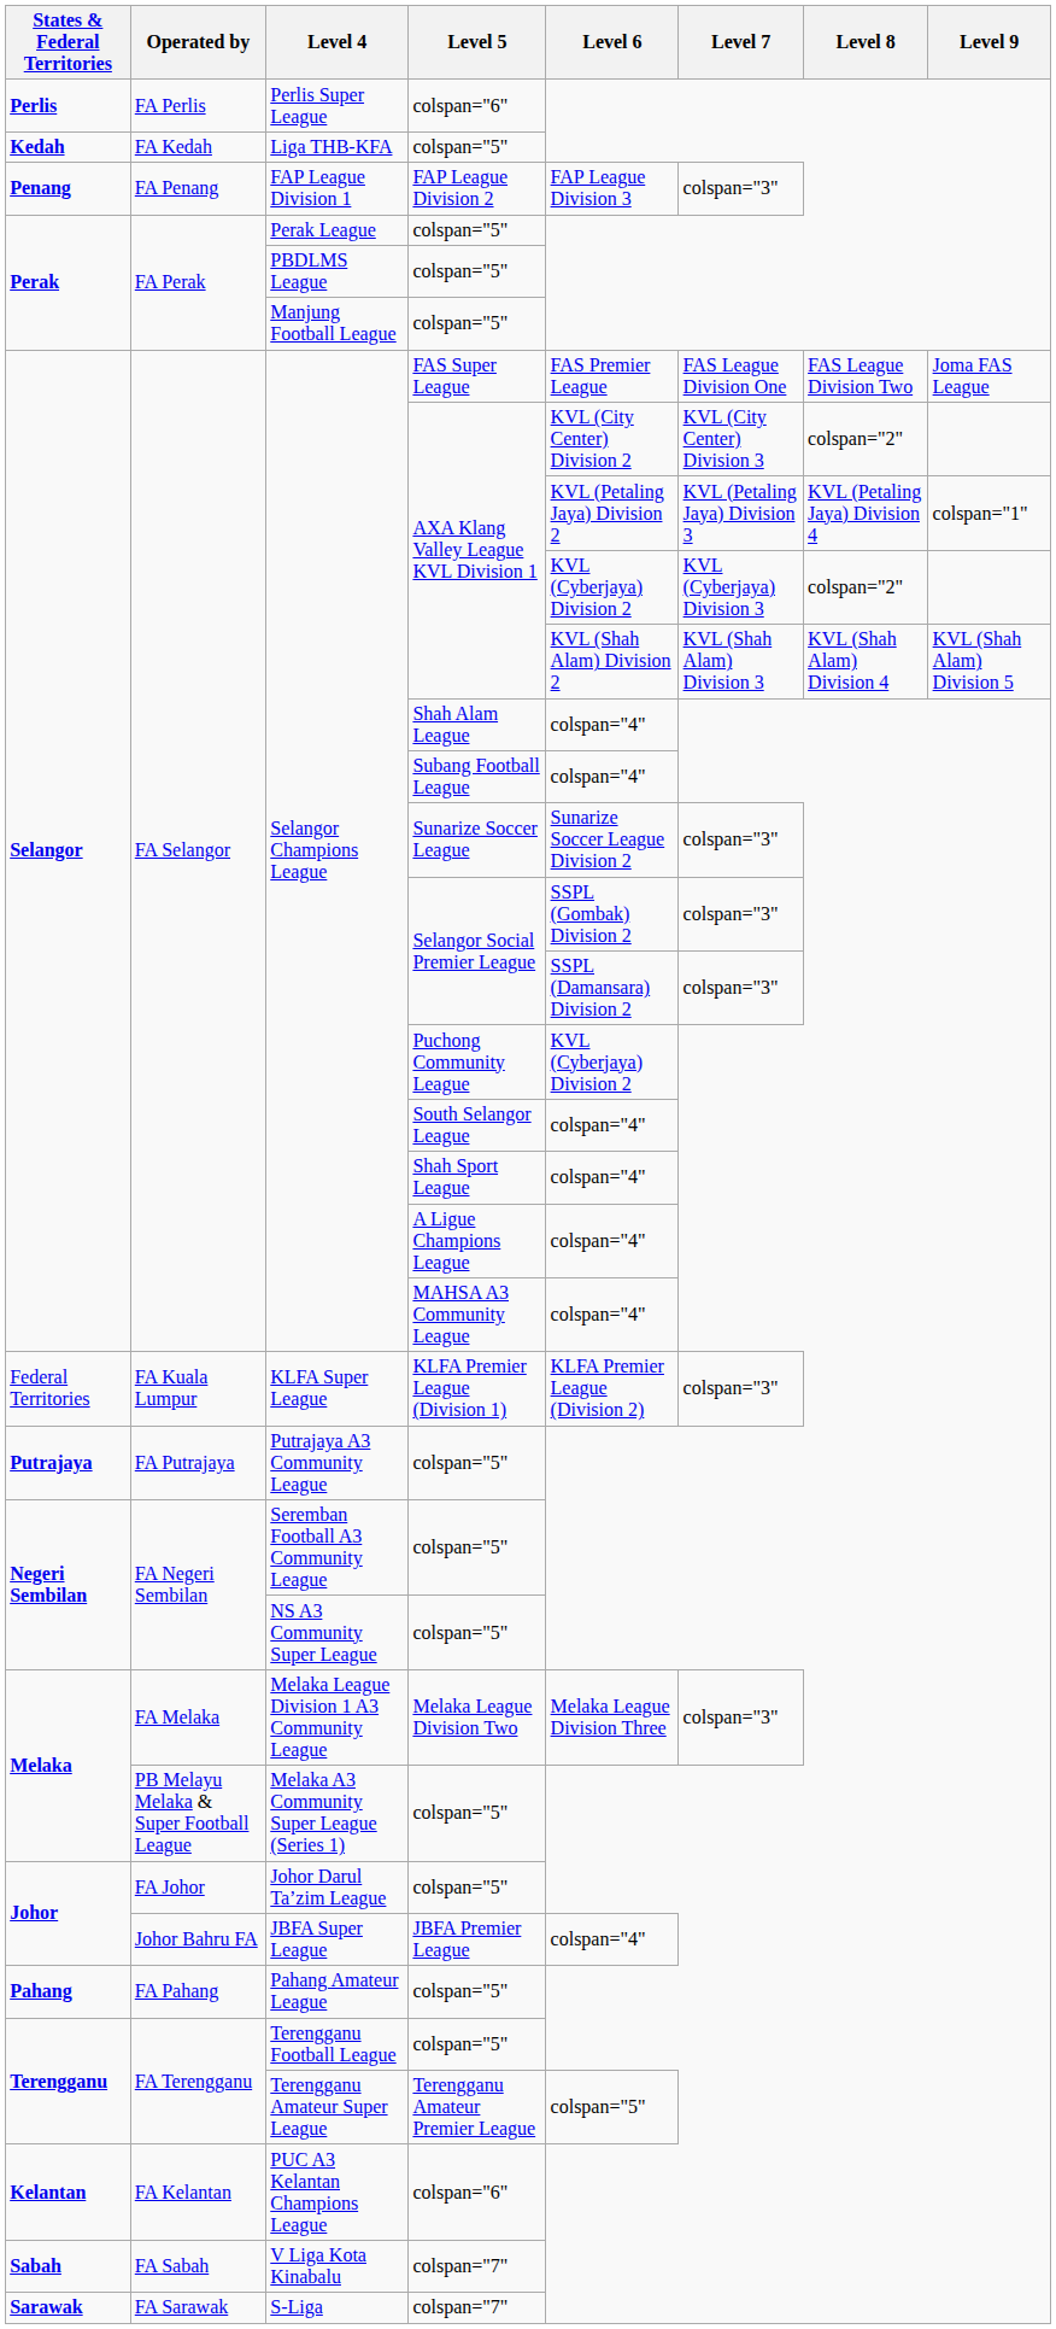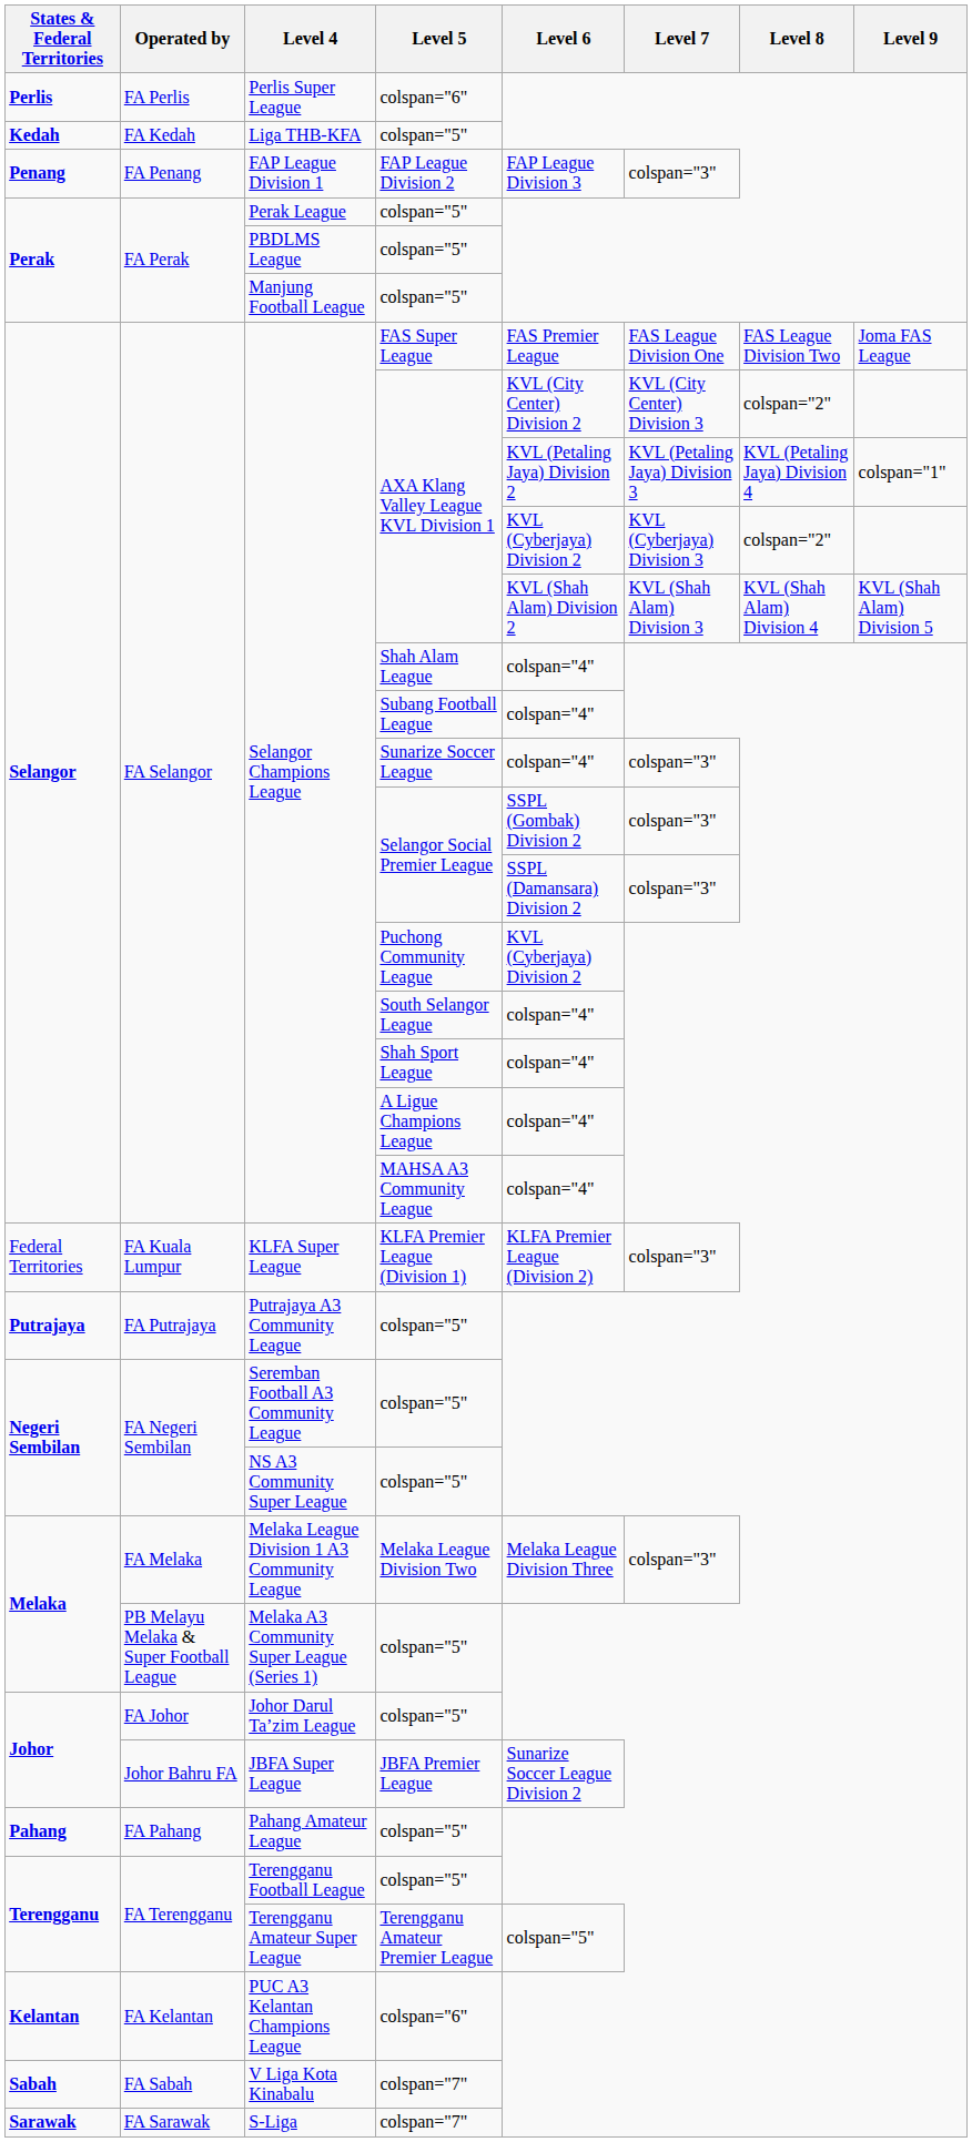Selangor Champions League / Sunarize Soccer League | Level 6: Sunarize Soccer League Division 2 -> colspan="4"
JBFA Super League | Level 6: colspan="4" -> Sunarize Soccer League Division 2
